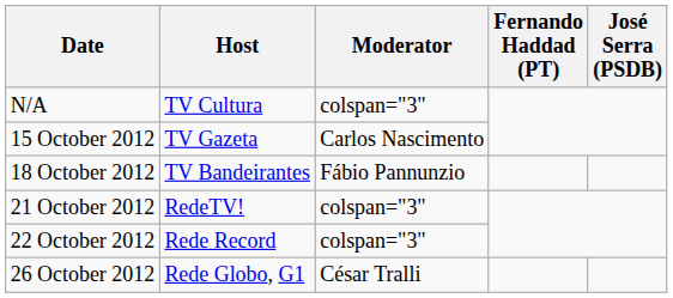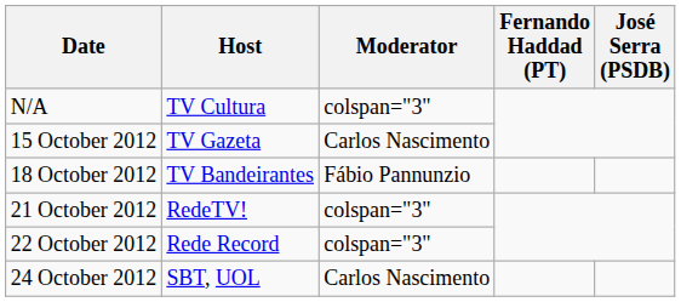+ row: 24 October 2012 | SBT, UOL | Carlos Nascimento
- row: 26 October 2012 | Rede Globo, G1 | César Tralli
